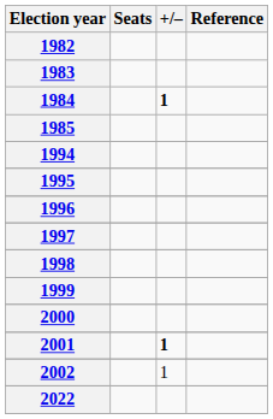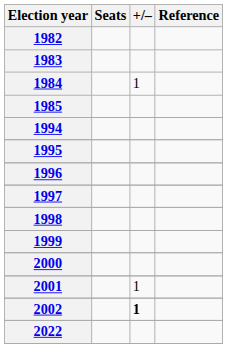1984 | +/–: bold -> normal
2001 | +/–: bold -> normal
2002 | +/–: normal -> bold
